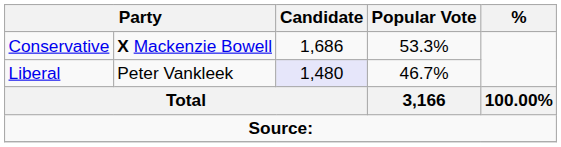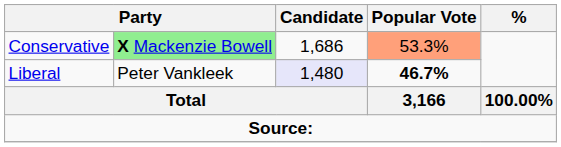Conservative | column 2: no background -> lightgreen background
Conservative | Popular Vote: no background -> lightsalmon background
Liberal | Popular Vote: normal -> bold
